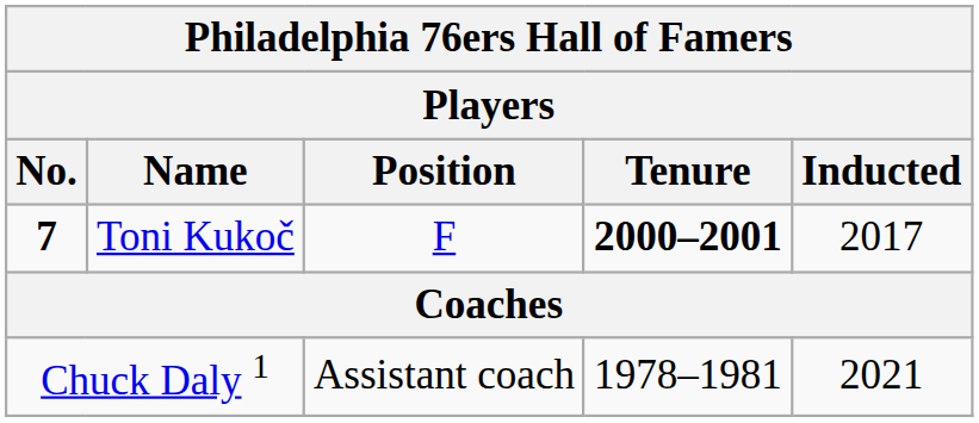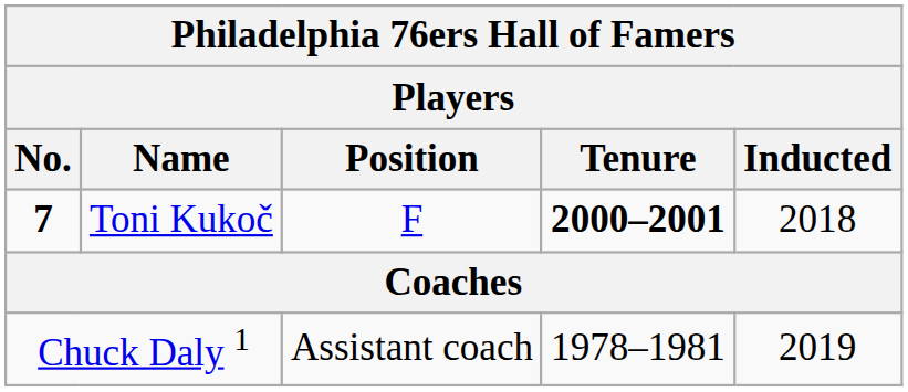7 | Inducted: 2017 -> 2018
Chuck Daly 1 | Inducted: 2021 -> 2019
